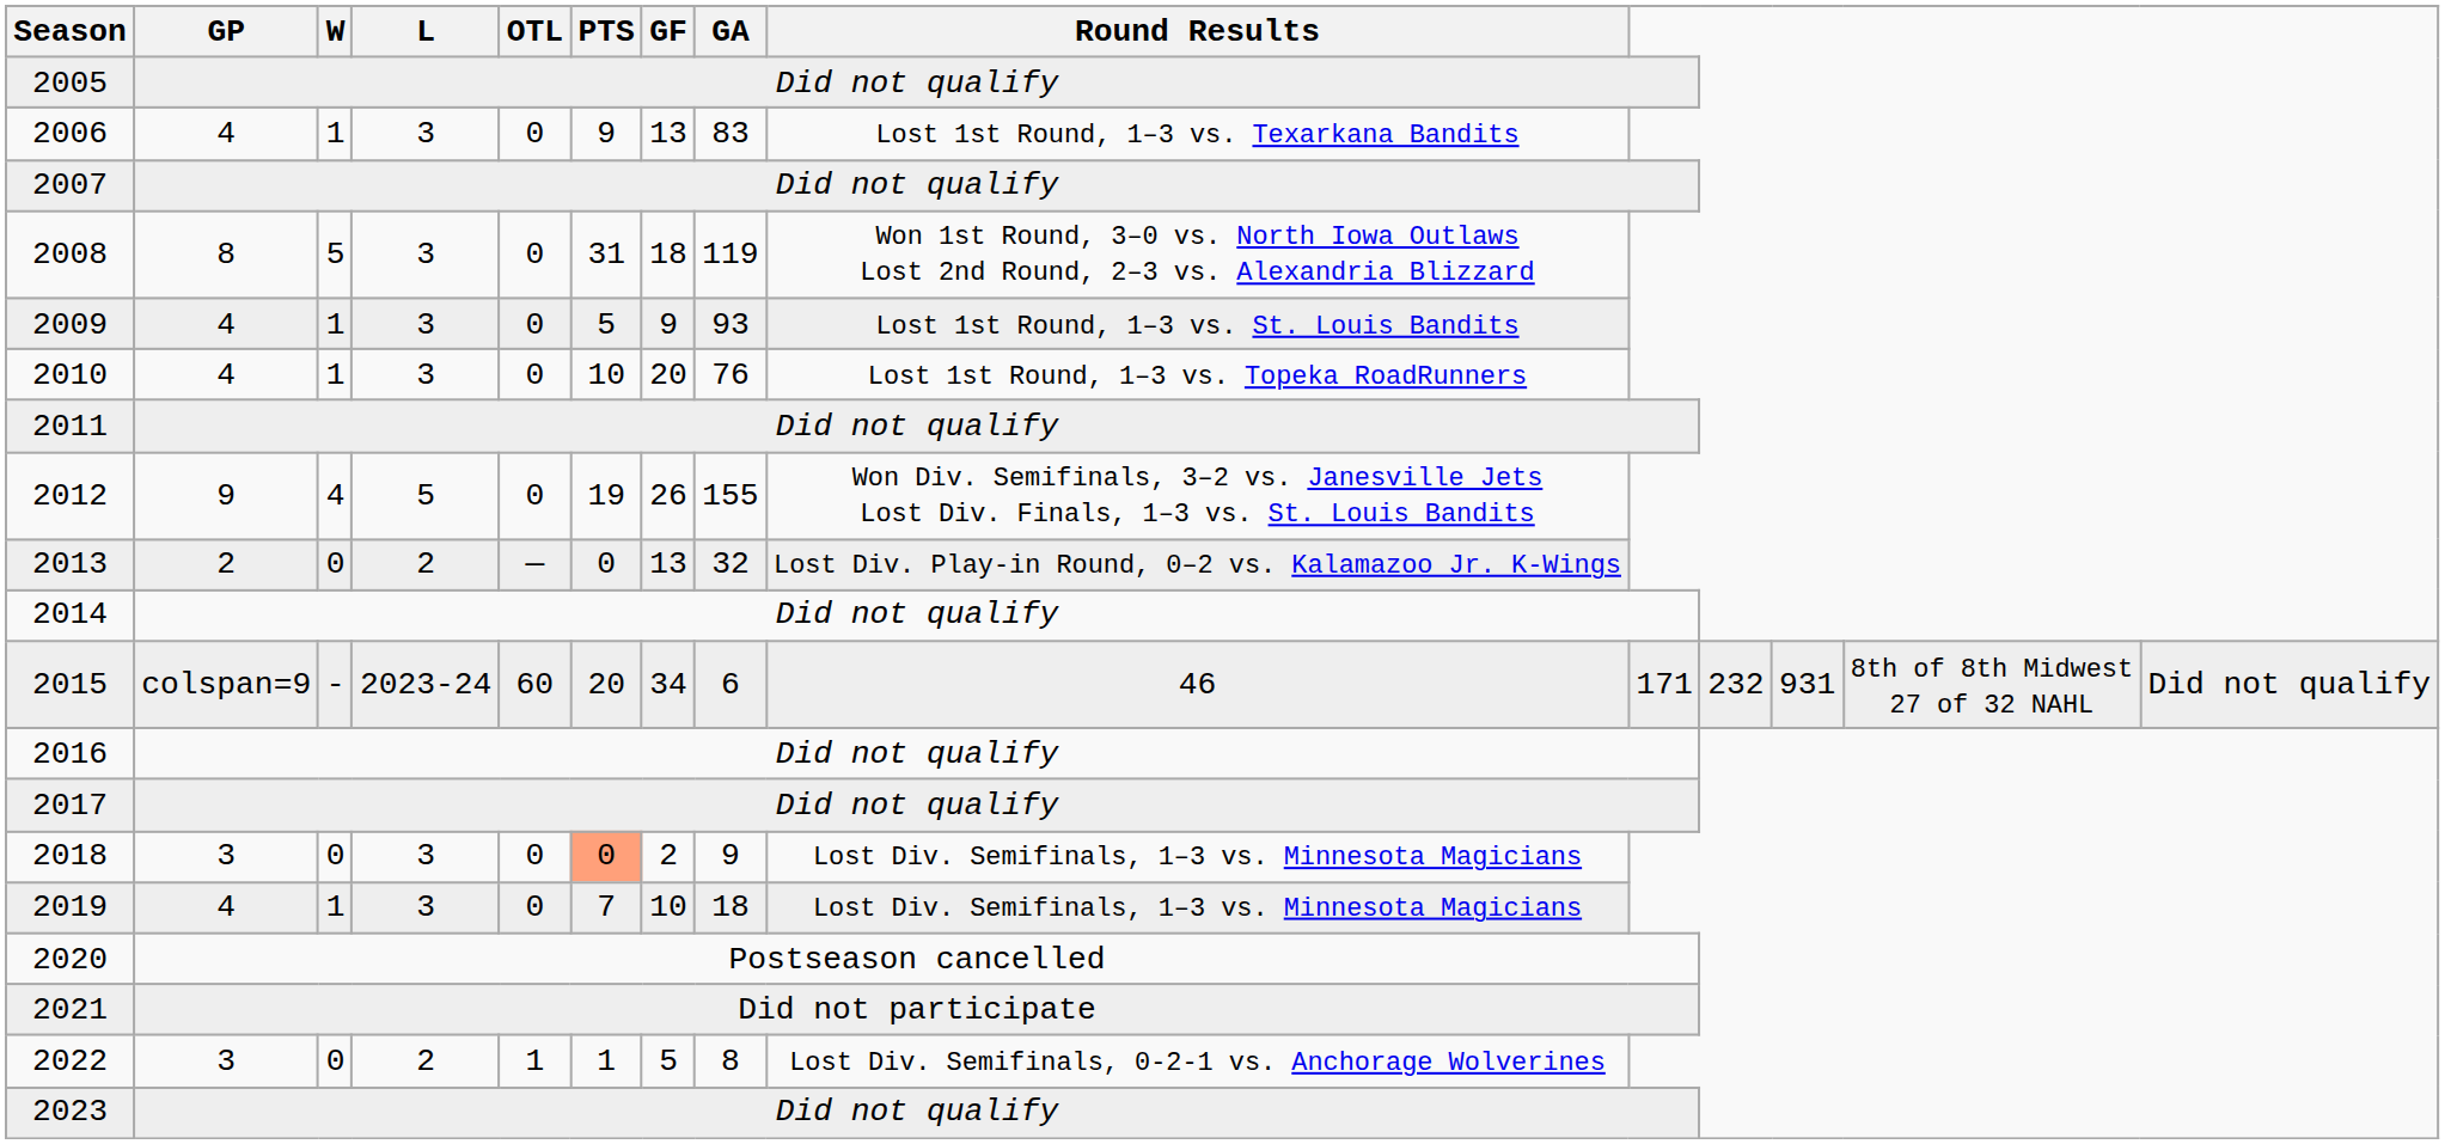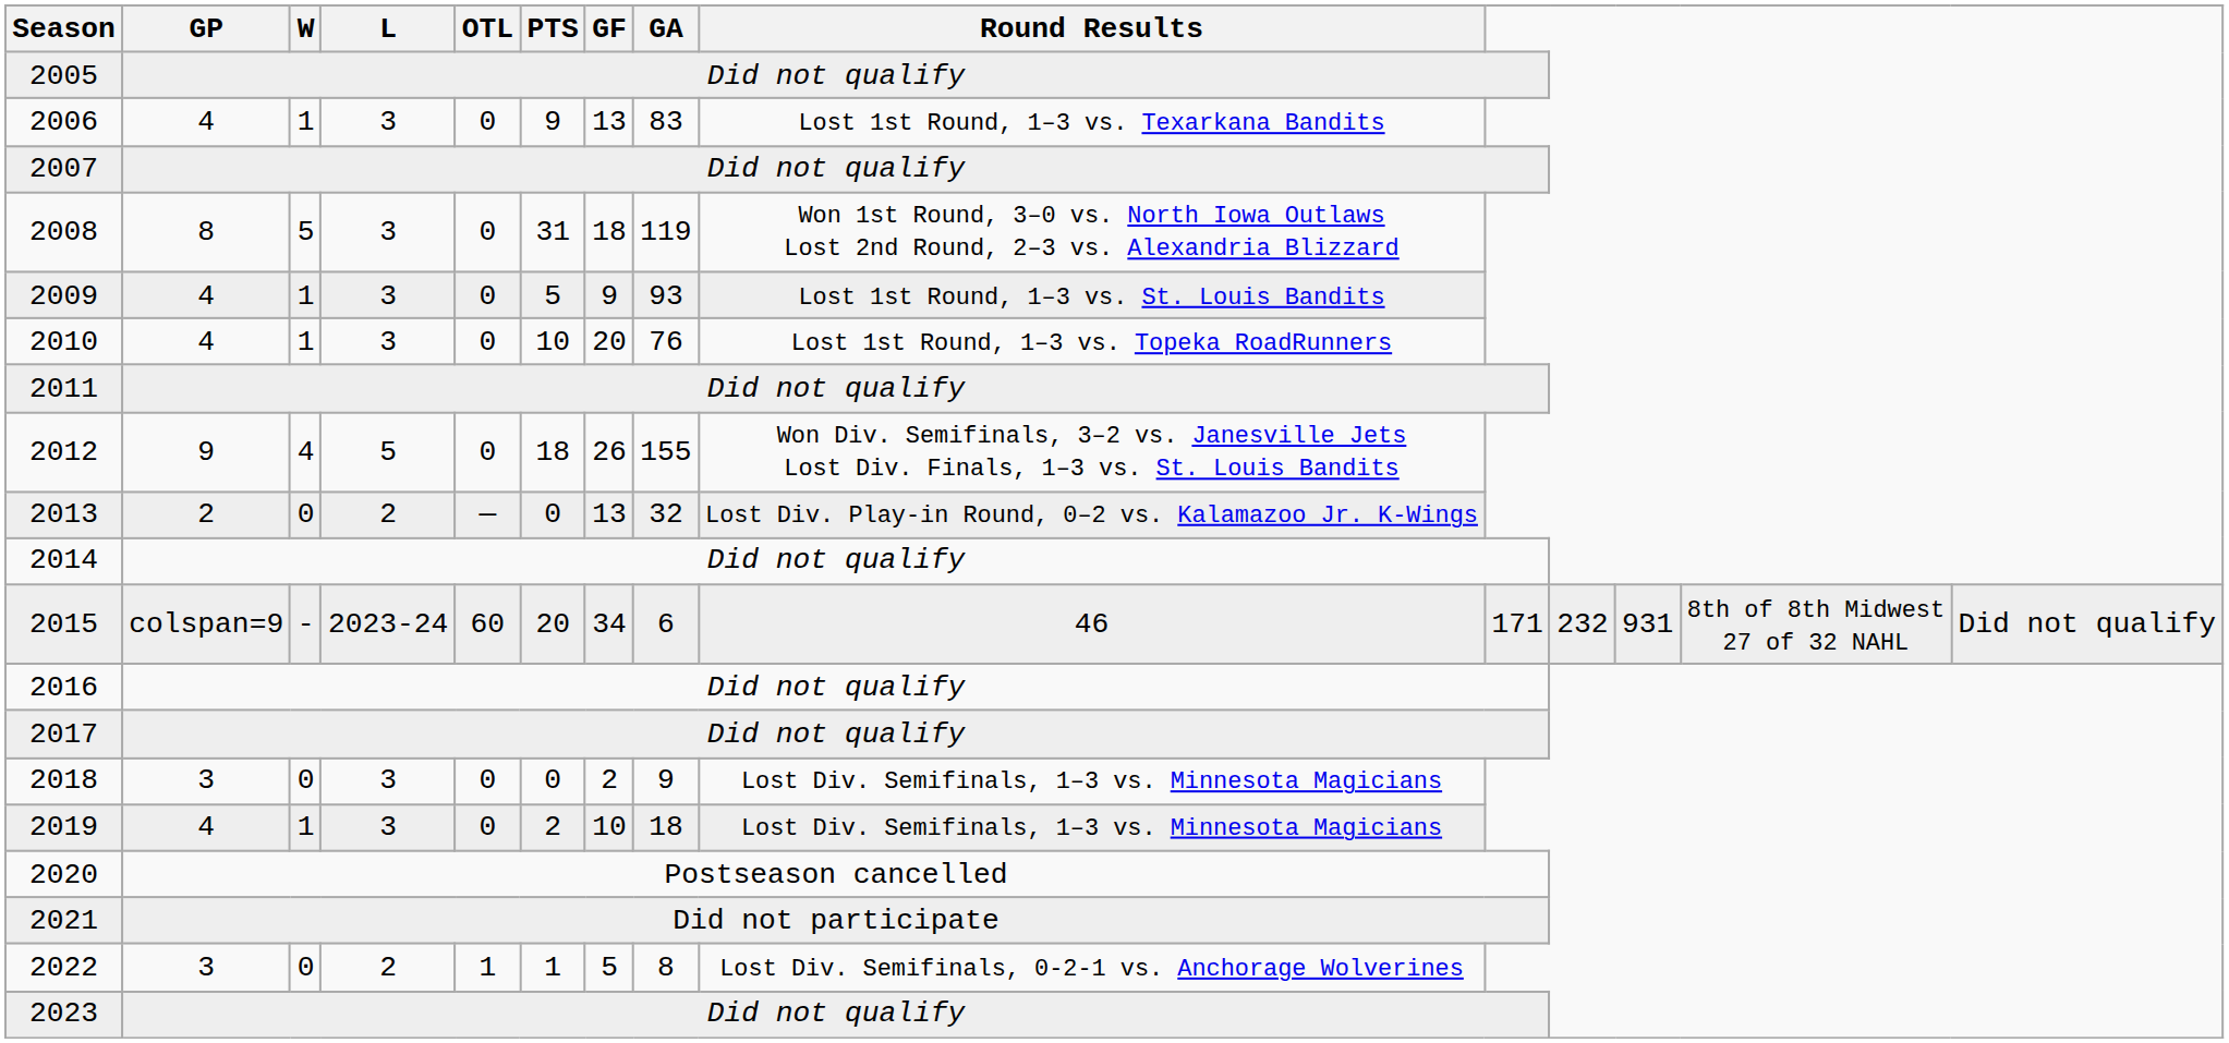2012 | PTS: 19 -> 18
2018 | PTS: lightsalmon background -> no background
2019 | PTS: 7 -> 2
